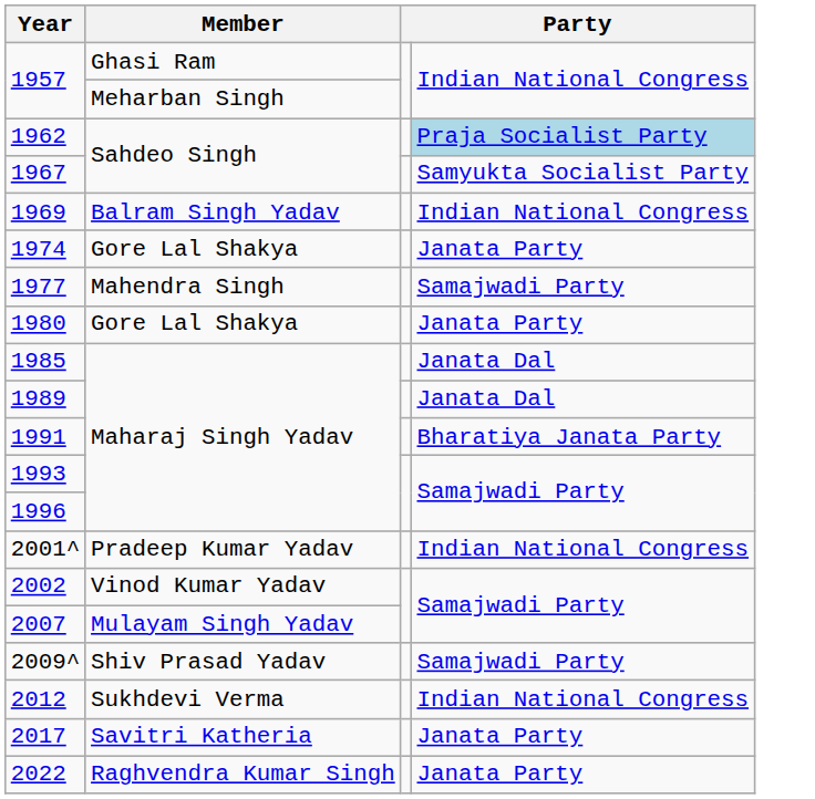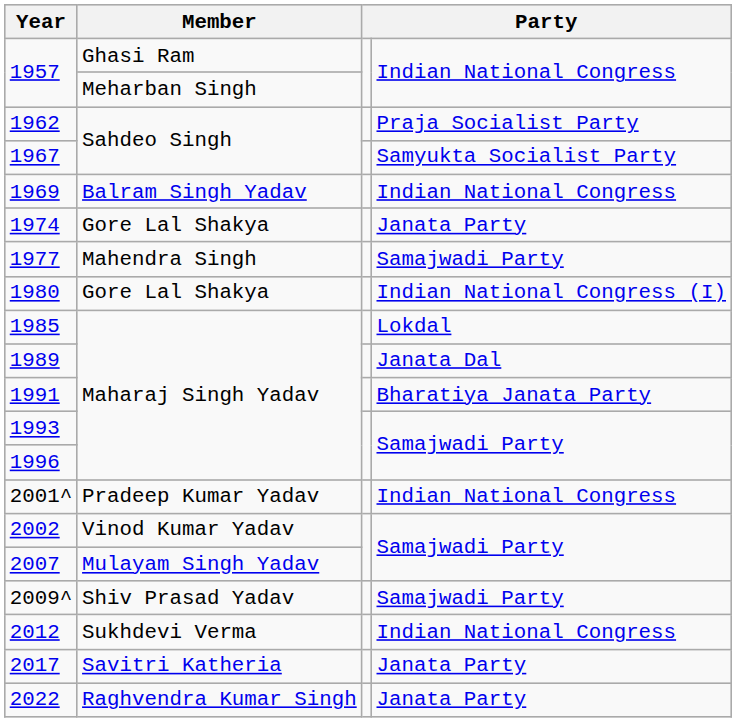1962 | column 4: lightblue background -> no background
1980 | column 4: Janata Party -> Indian National Congress (I)
1985 | column 4: Janata Dal -> Lokdal
